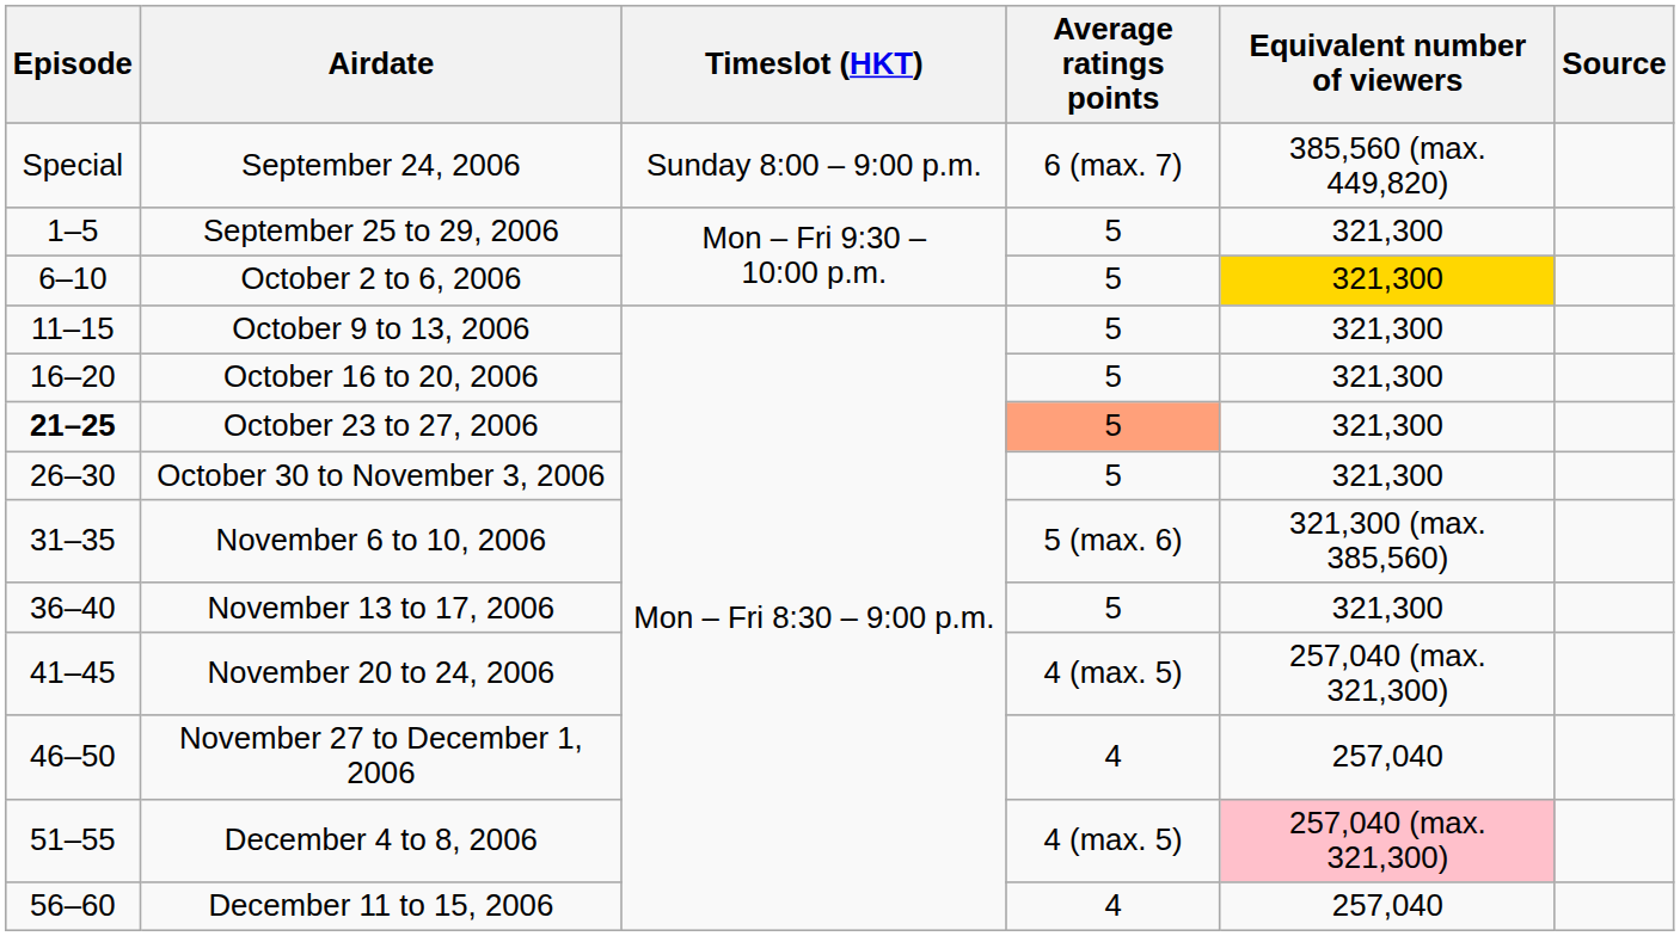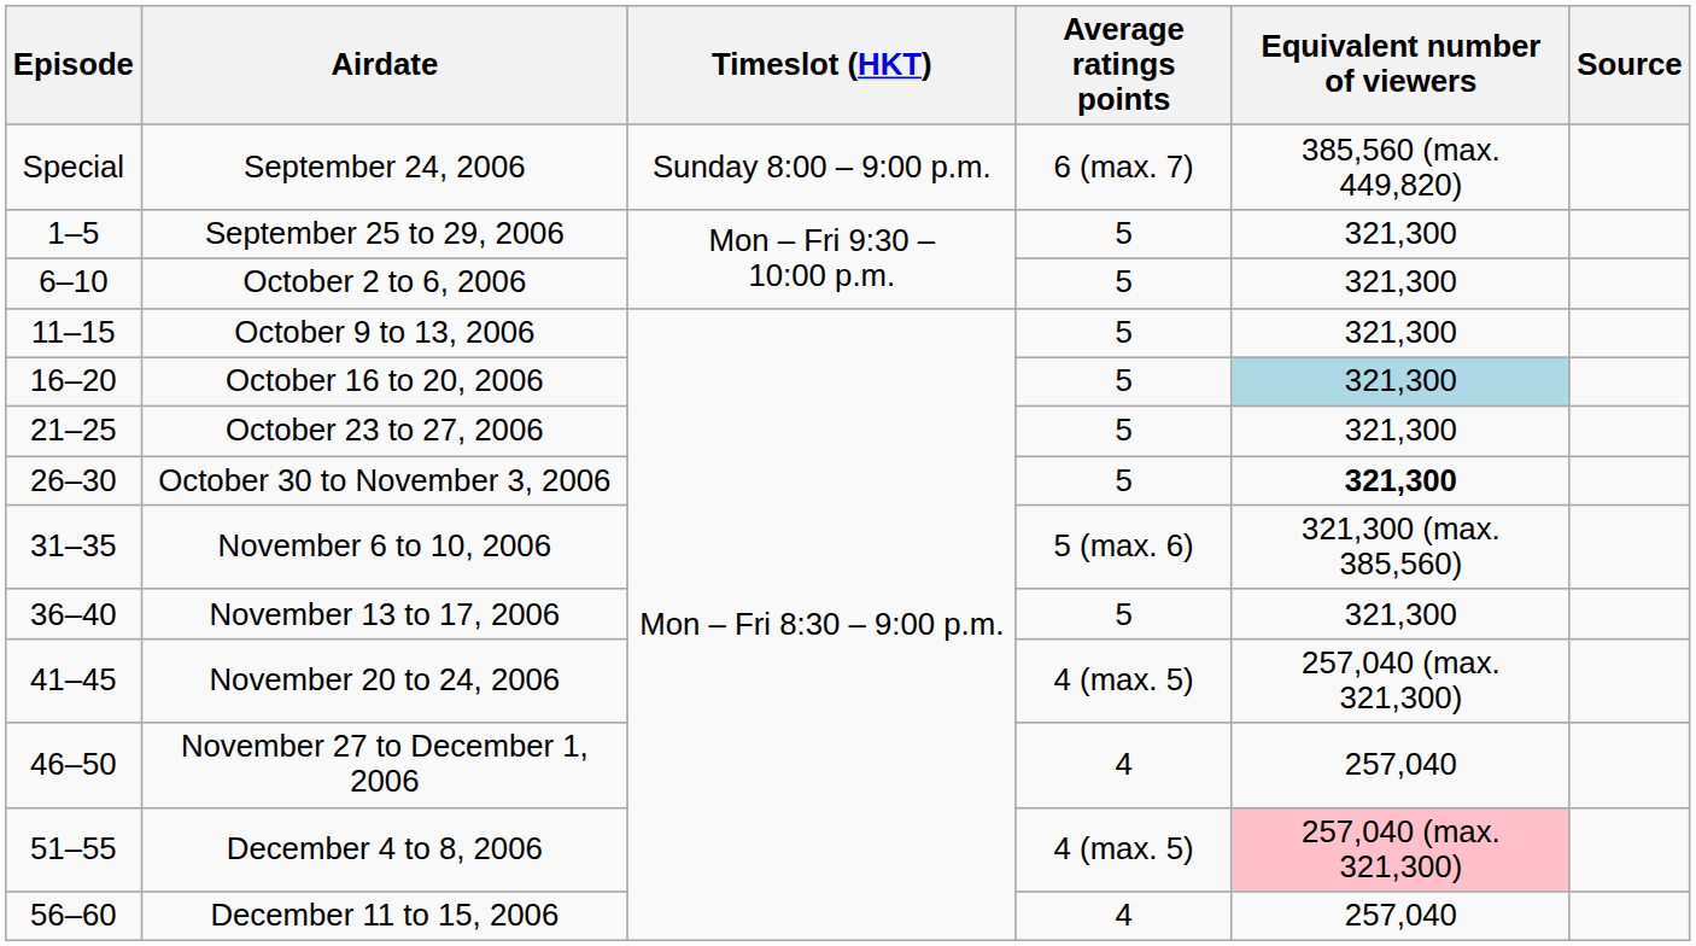October 2 to 6, 2006 | Equivalent number of viewers: gold background -> no background
October 16 to 20, 2006 | Equivalent number of viewers: no background -> lightblue background
October 23 to 27, 2006 | Episode: bold -> normal
October 23 to 27, 2006 | Average ratings points: lightsalmon background -> no background
October 30 to November 3, 2006 | Equivalent number of viewers: normal -> bold
